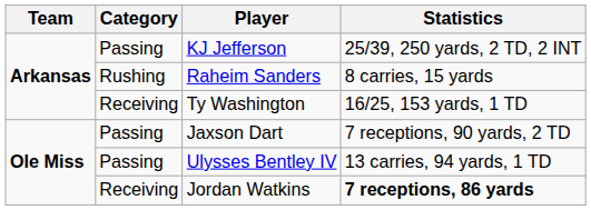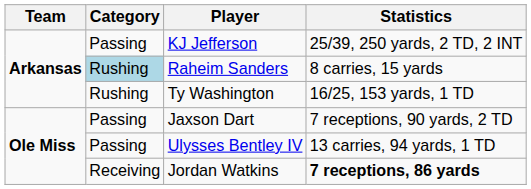Raheim Sanders | Category: no background -> lightblue background
Ty Washington | Category: Receiving -> Rushing
